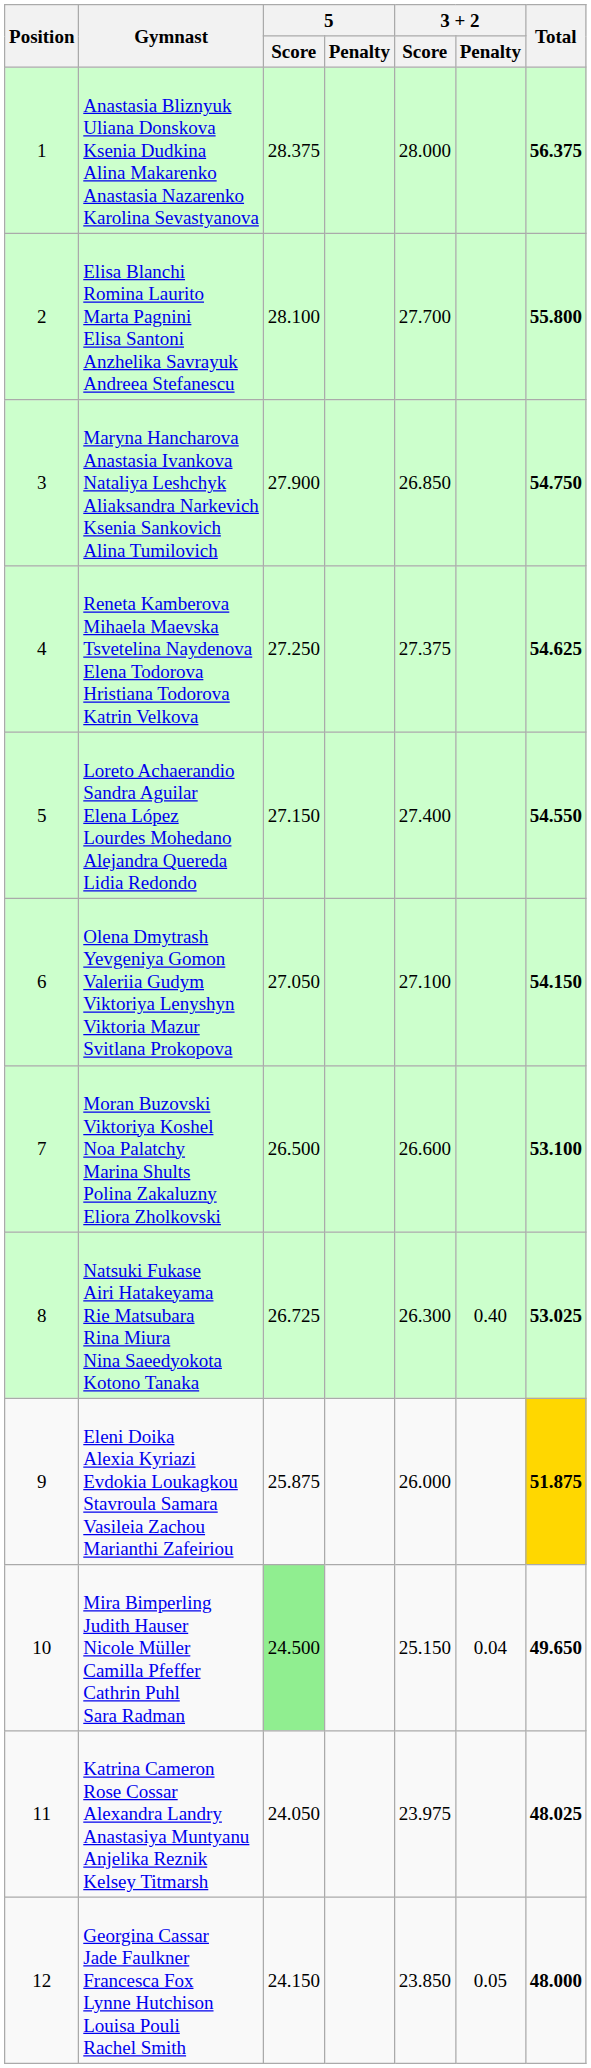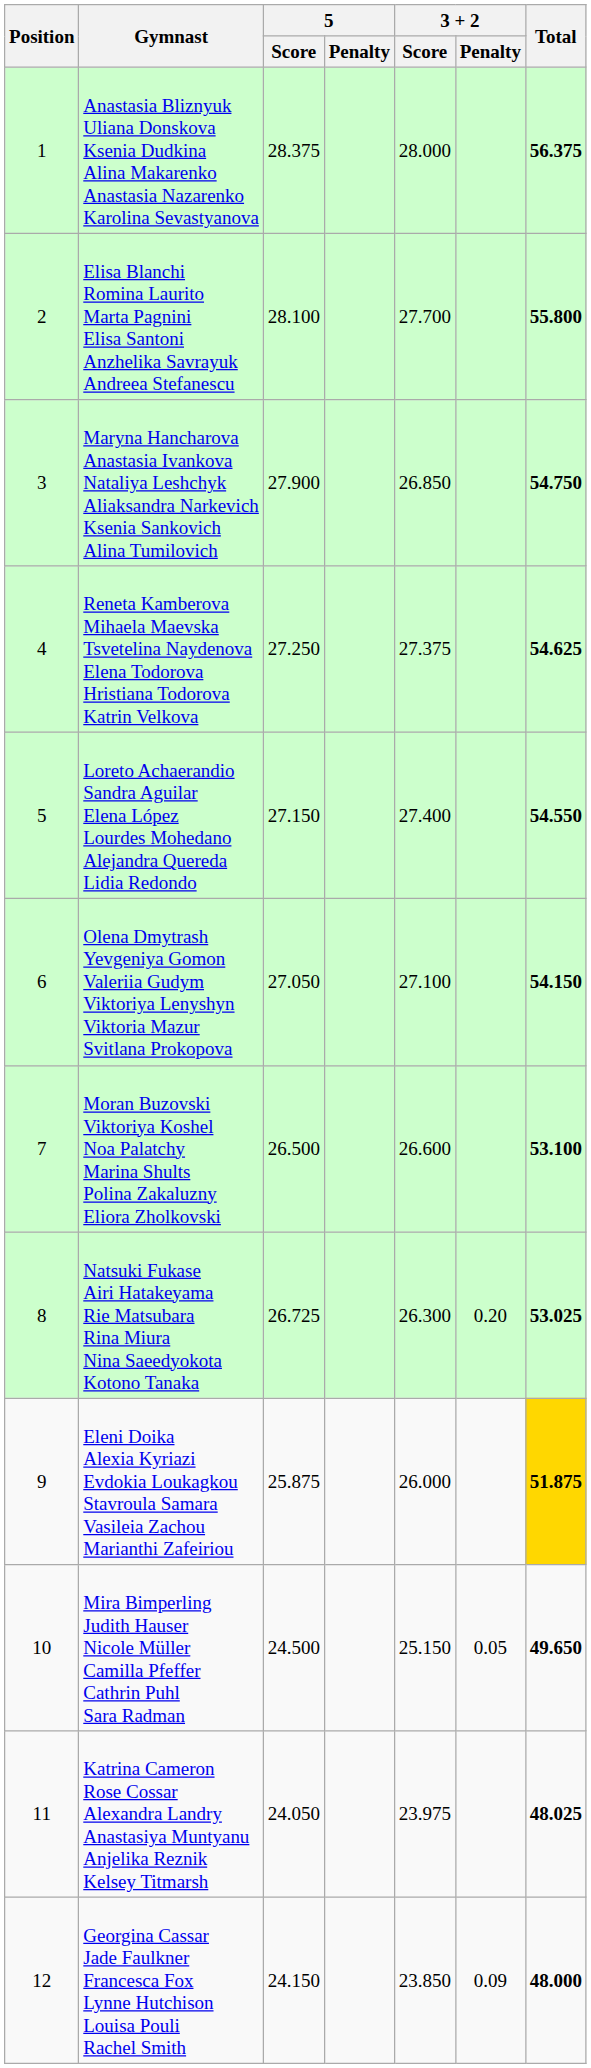row 10 | 3 + 2 / Penalty: 0.40 -> 0.20
row 12 | 5 / Score: lightgreen background -> no background
row 12 | 3 + 2 / Penalty: 0.04 -> 0.05
row 14 | 3 + 2 / Penalty: 0.05 -> 0.09
